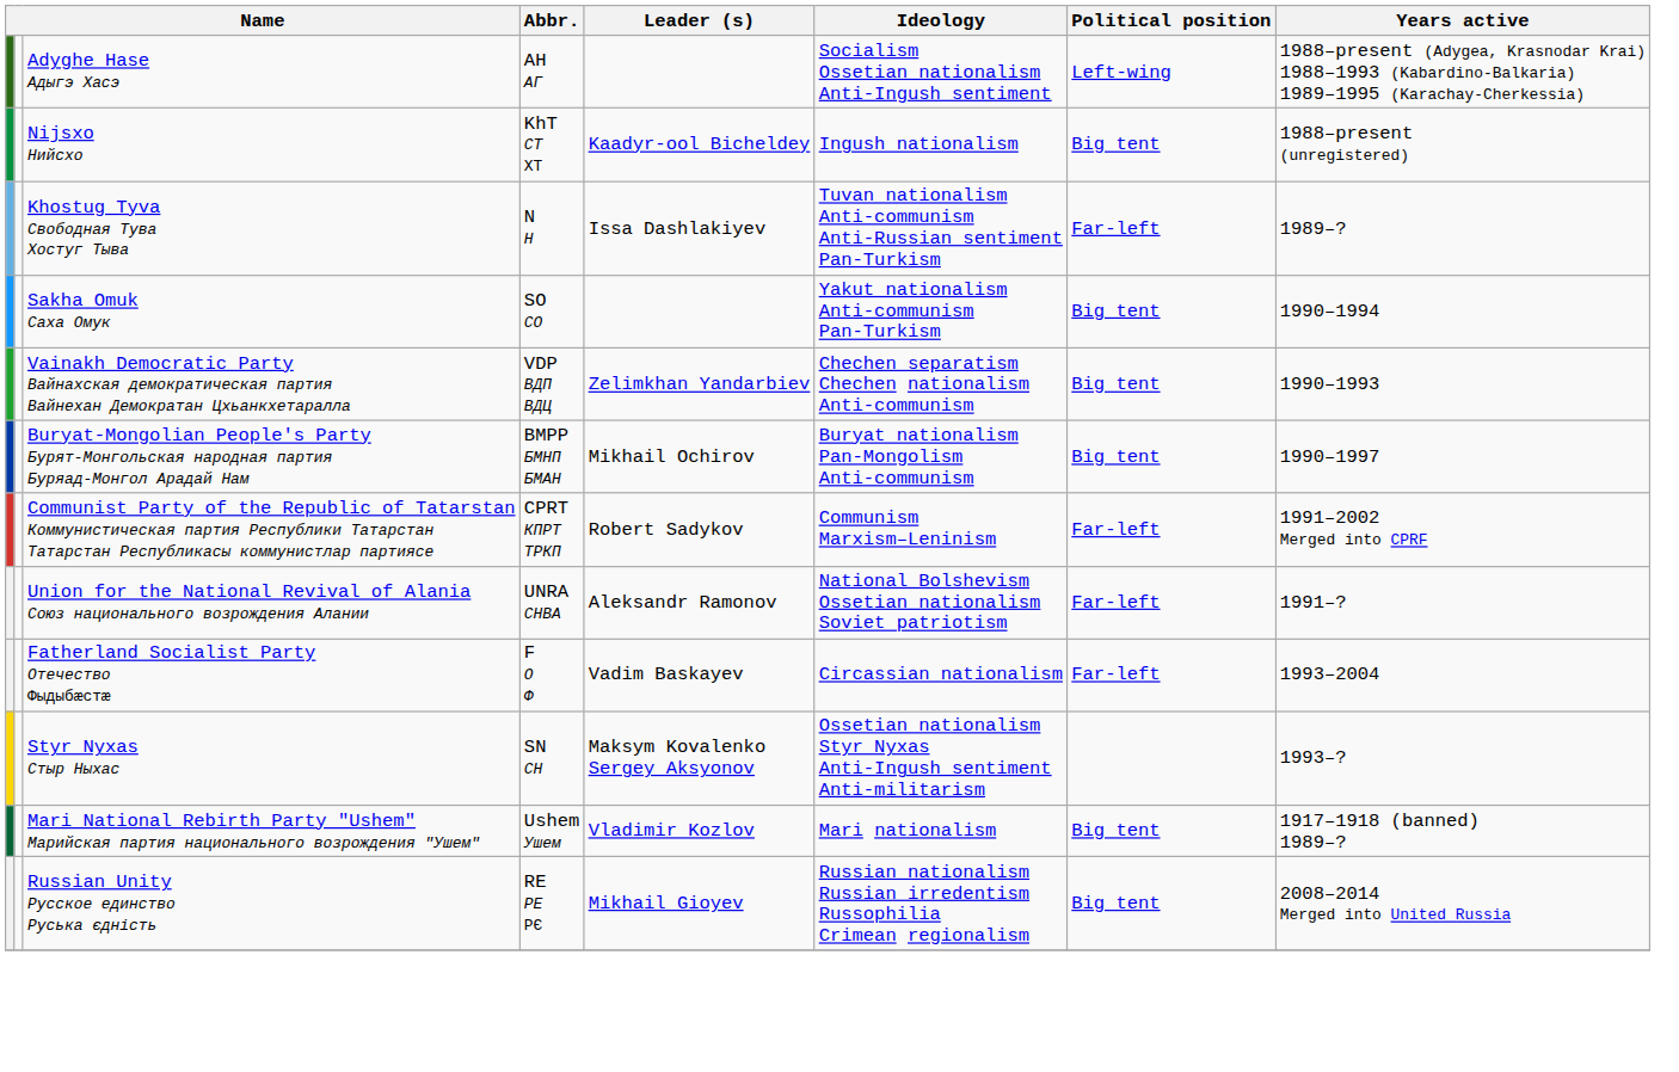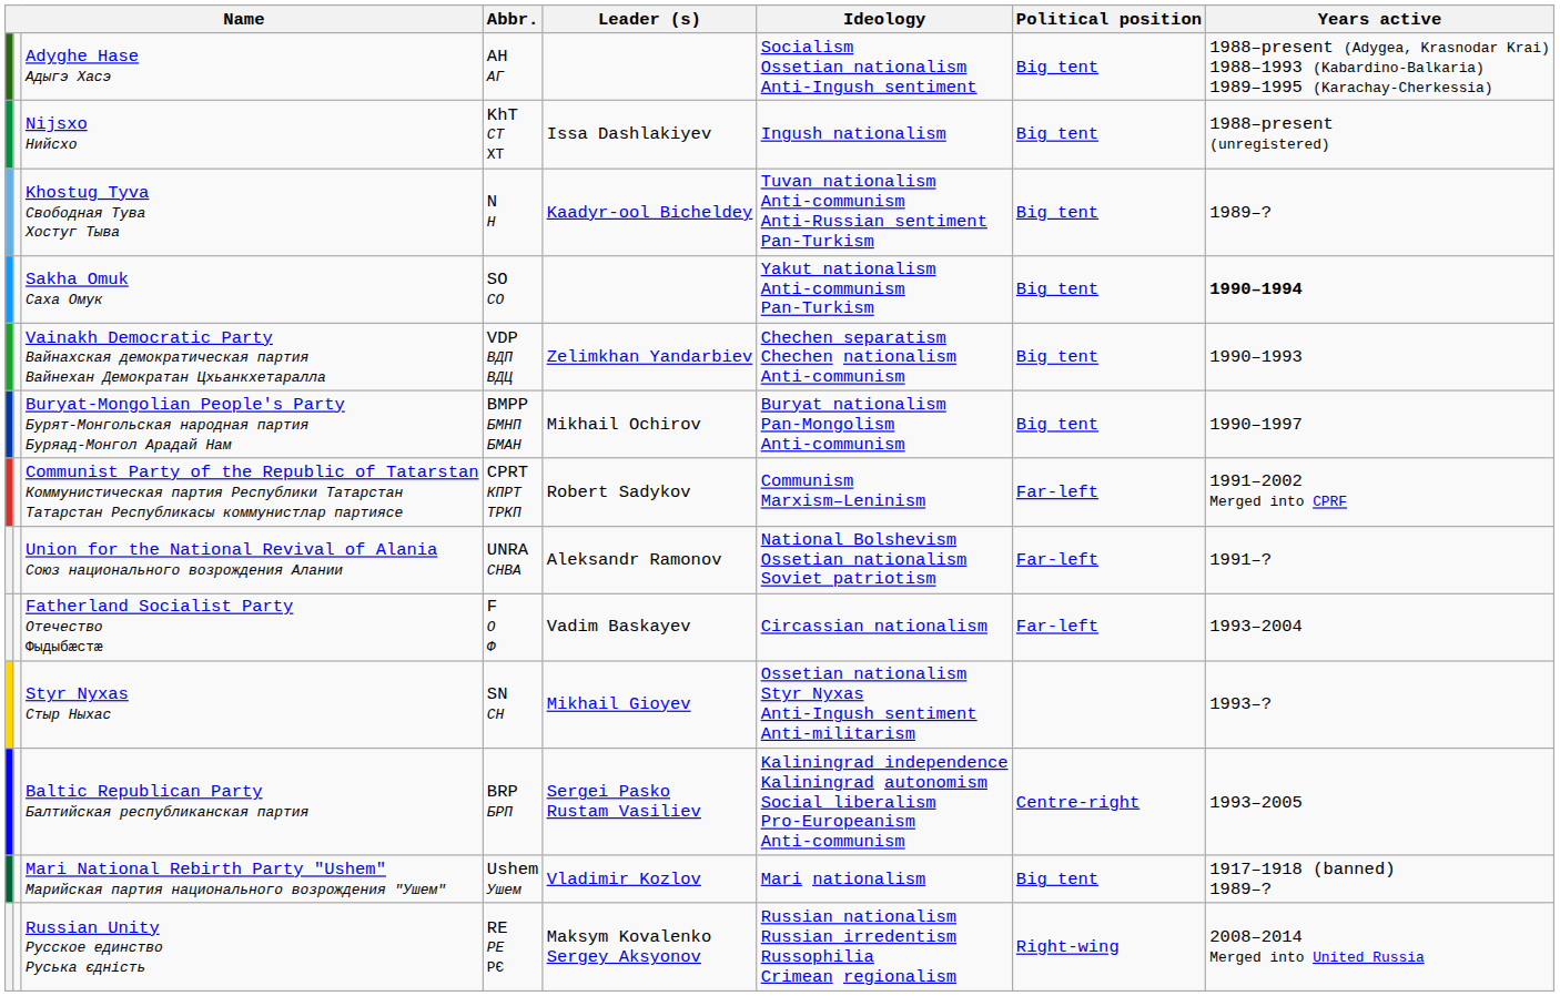Adyghe Hase Адыгэ Хасэ | Political position: Left-wing -> Big tent
Nijsxo Нийсхо | Leader (s): Kaadyr-ool Bicheldey -> Issa Dashlakiyev
Khostug Tyva Свободная Тува Хостуг Тыва | Leader (s): Issa Dashlakiyev -> Kaadyr-ool Bicheldey
Khostug Tyva Свободная Тува Хостуг Тыва | Political position: Far-left -> Big tent
Sakha Omuk Саха Омук | Years active: normal -> bold
Styr Nyxas Стыр Ныхас | Leader (s): Maksym Kovalenko Sergey Aksyonov -> Mikhail Gioyev
+ row: Baltic Republican Party Балтийская республиканская партия | BRP БРП | Sergei Pasko Rustam Vasiliev | Kaliningrad independence Kaliningrad autonomism Social liberalism Pro-Europeanism Anti-communism | Centre-right | 1993–2005
Russian Unity Русское единство Руська єдність | Leader (s): Mikhail Gioyev -> Maksym Kovalenko Sergey Aksyonov
Russian Unity Русское единство Руська єдність | Political position: Big tent -> Right-wing
